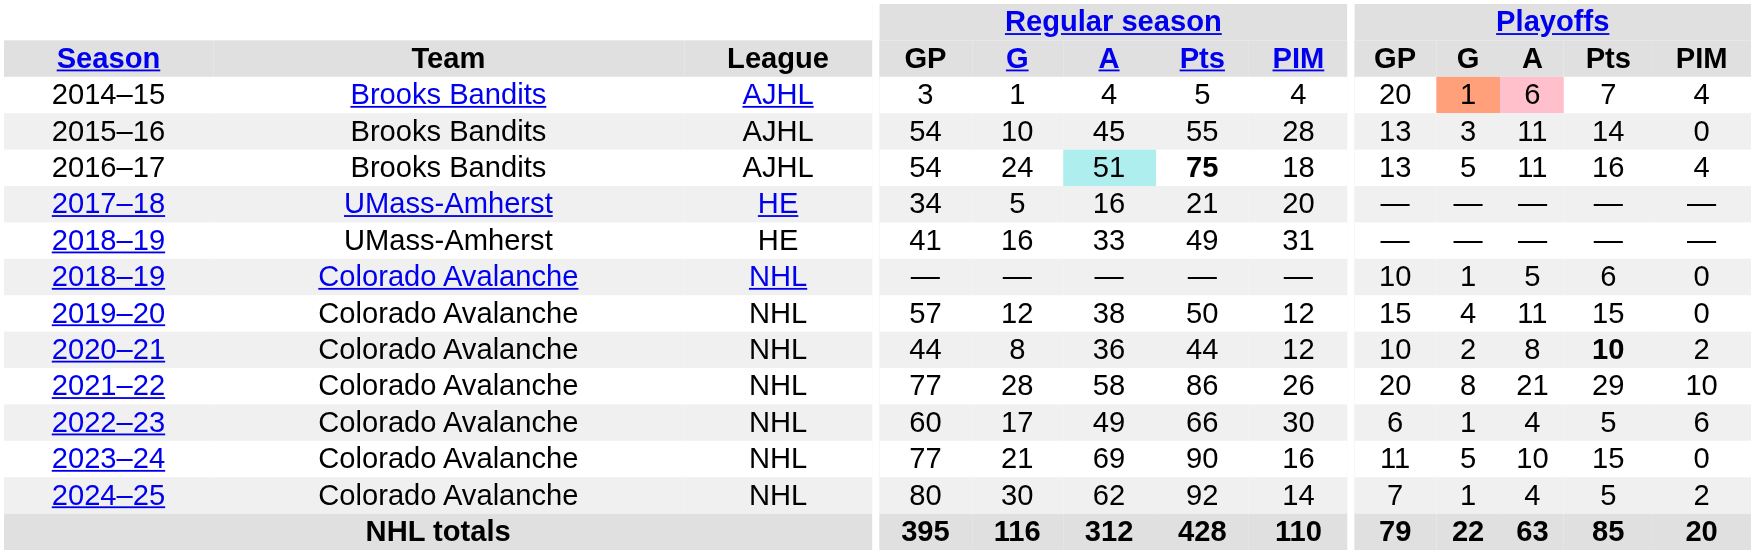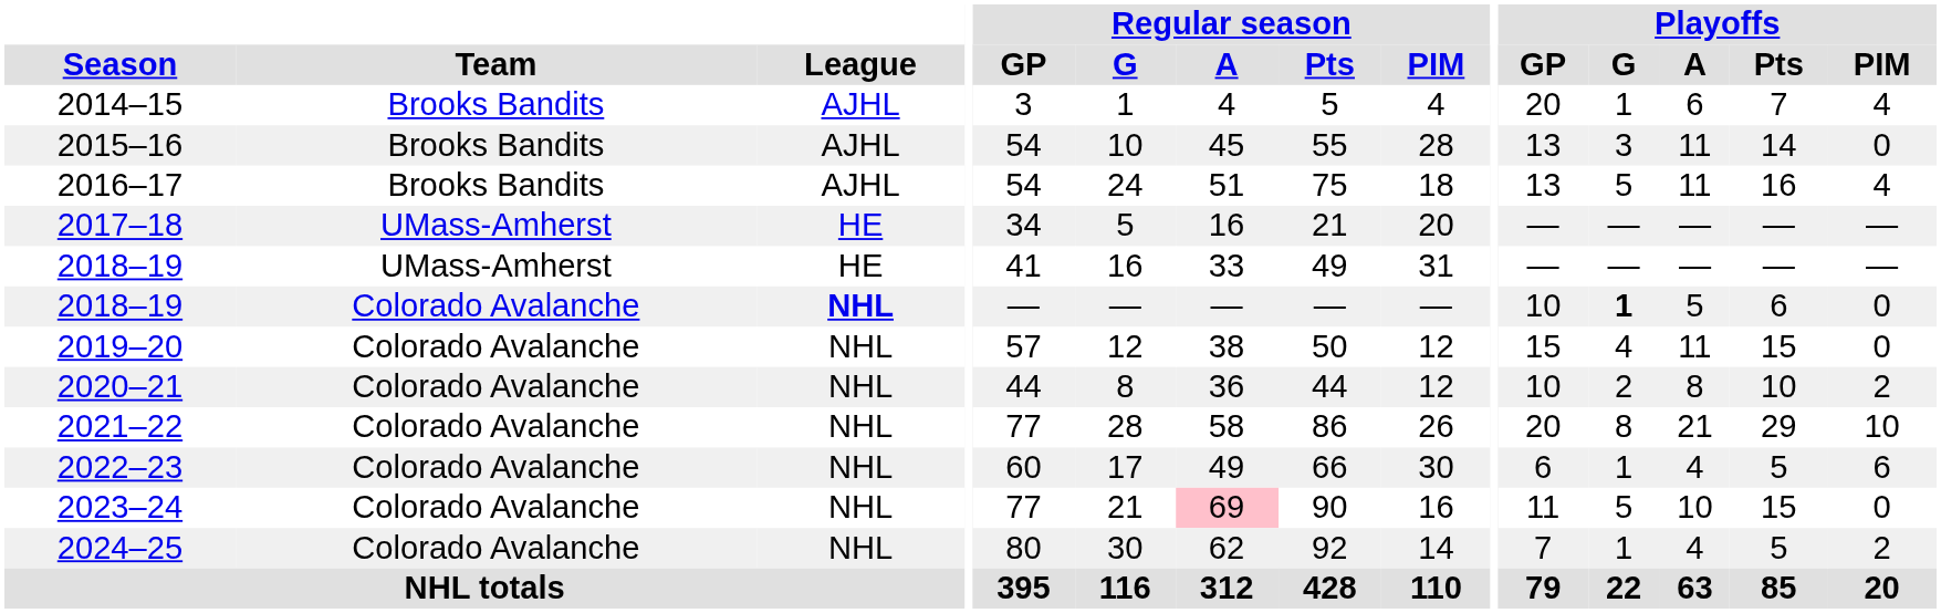2014–15 | Playoffs / G: lightsalmon background -> no background
2014–15 | Playoffs / A: pink background -> no background
2016–17 | Regular season / A: paleturquoise background -> no background
2016–17 | Regular season / Pts: bold -> normal
2018–19 / Colorado Avalanche | League: normal -> bold
2018–19 / Colorado Avalanche | Playoffs / G: normal -> bold
2020–21 | Playoffs / Pts: bold -> normal
2023–24 | Regular season / A: no background -> pink background
